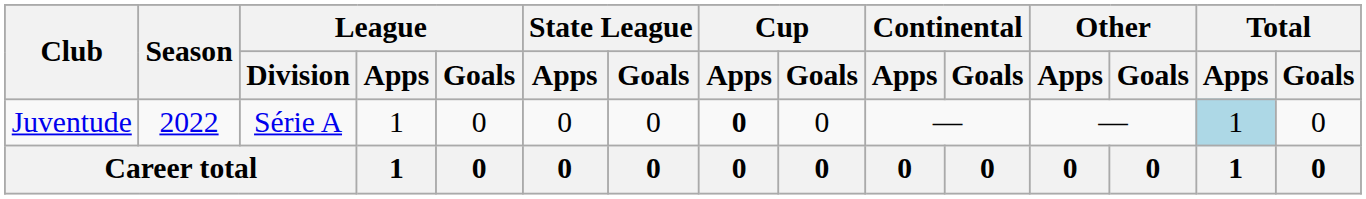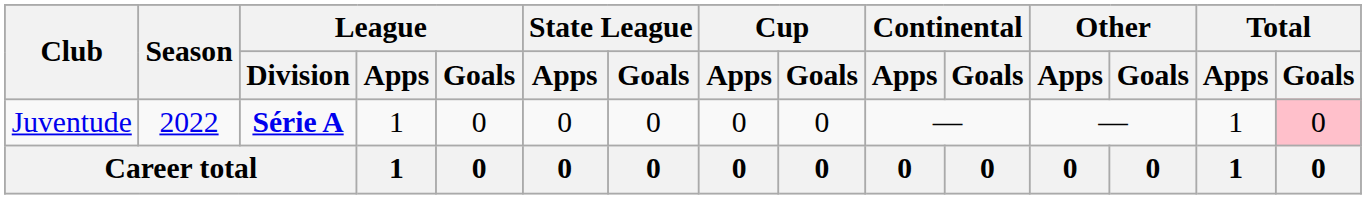Juventude | League / Division: normal -> bold
Juventude | Cup / Apps: bold -> normal
Juventude | Total / Apps: lightblue background -> no background
Juventude | Total / Goals: no background -> pink background
